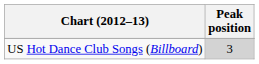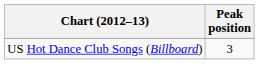US Hot Dance Club Songs (Billboard) | Peak position: lightgrey background -> no background
